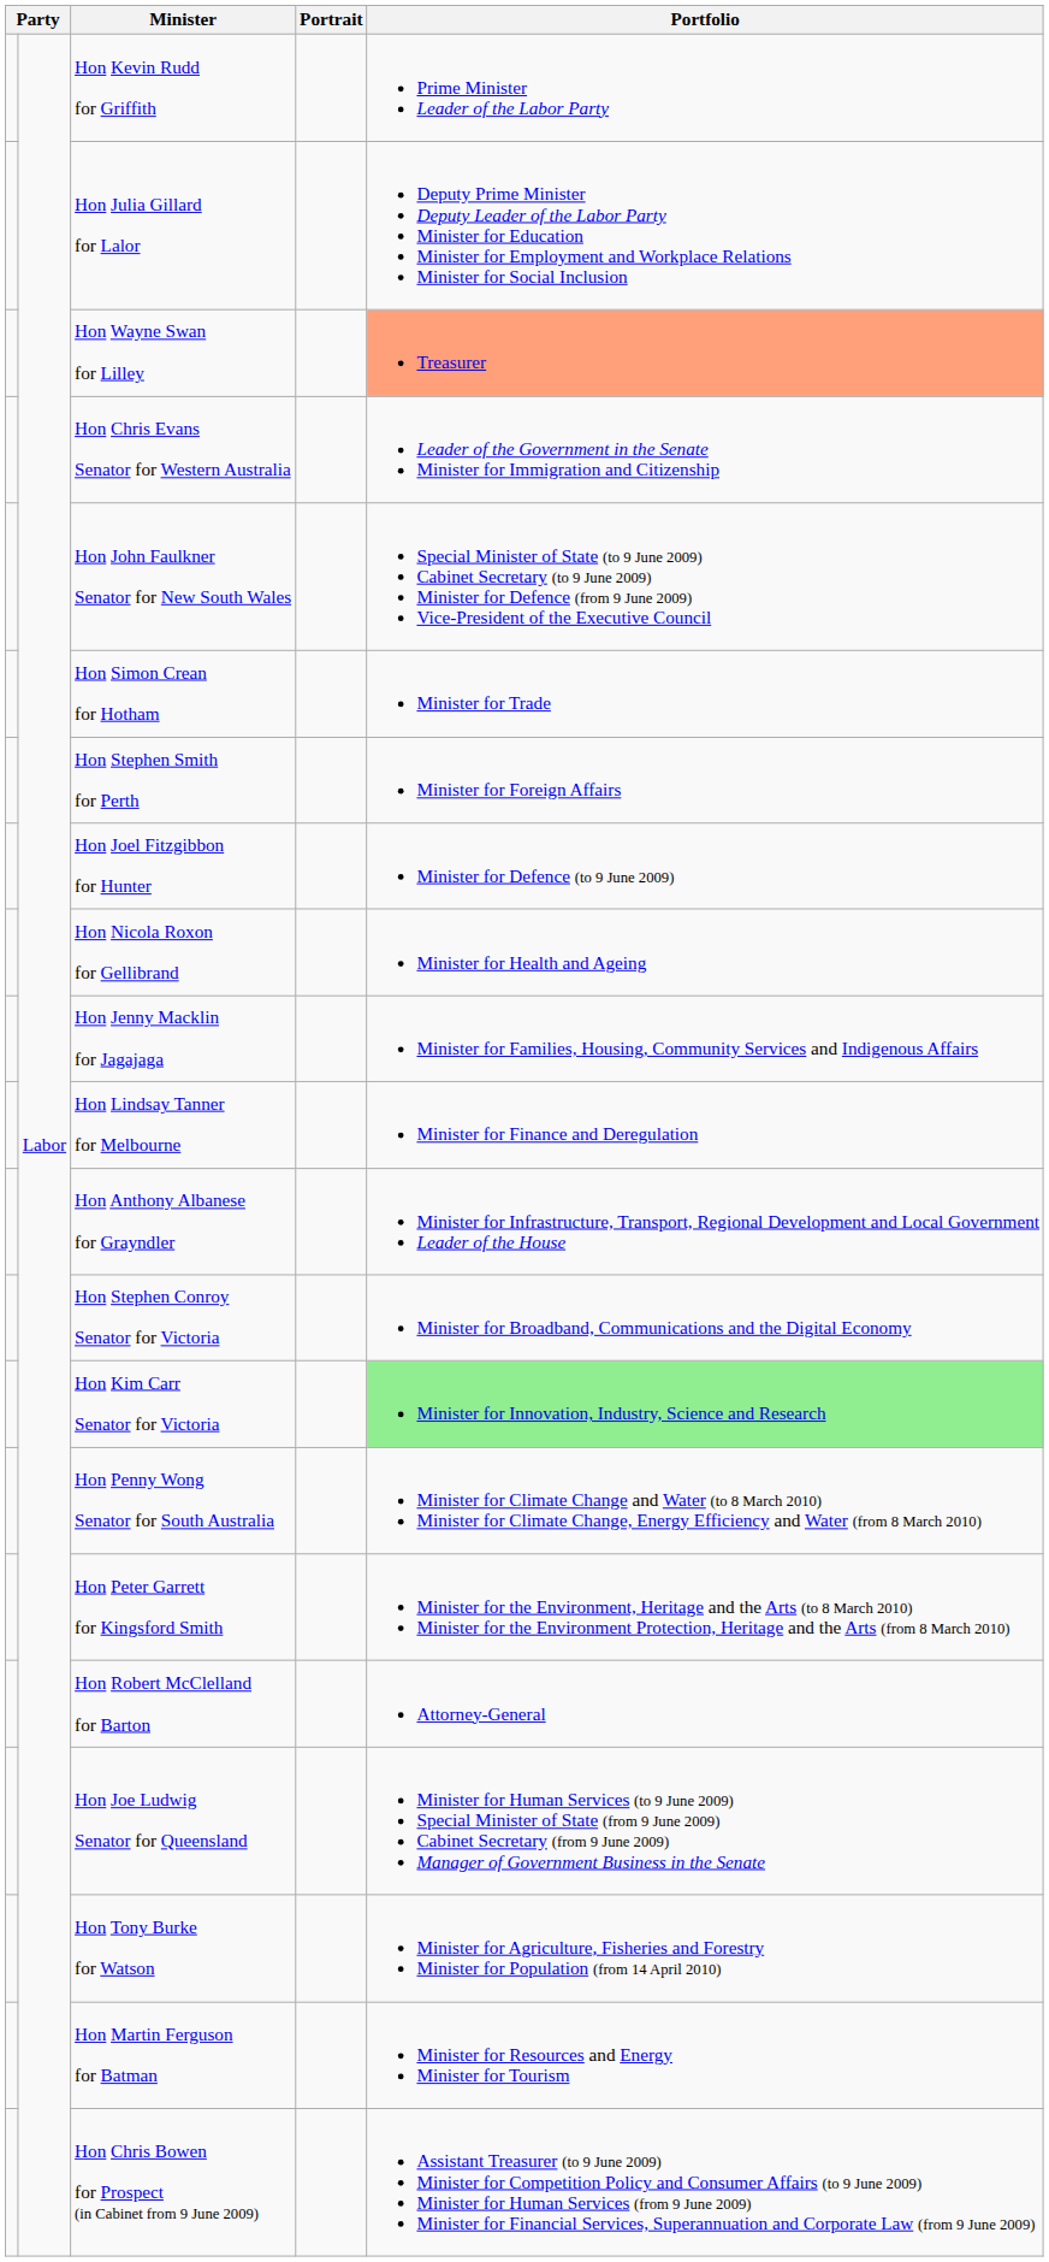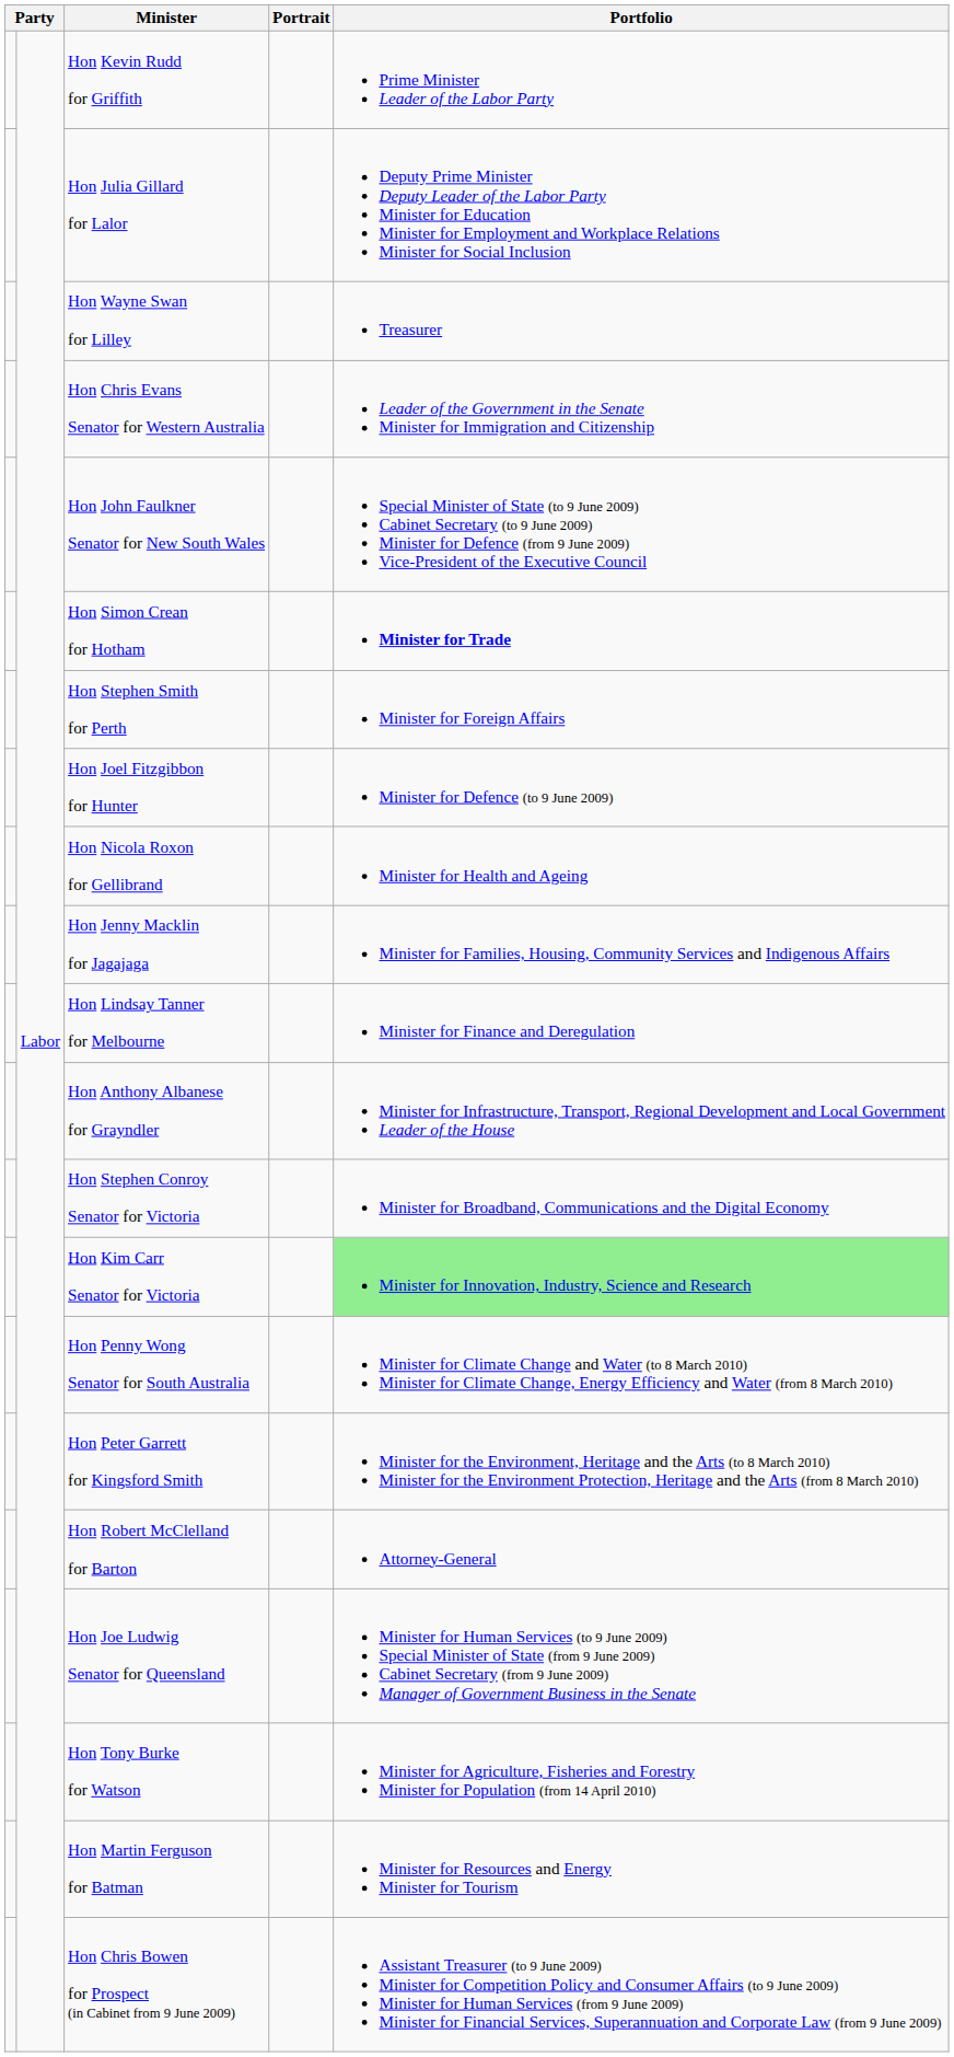Hon Wayne Swan for Lilley | Portfolio: lightsalmon background -> no background
Hon Simon Crean for Hotham | Portfolio: normal -> bold
